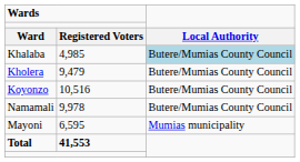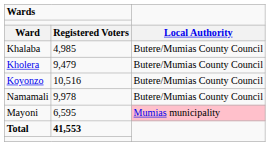Khalaba | column 3: lightblue background -> no background
Mayoni | column 3: no background -> pink background
